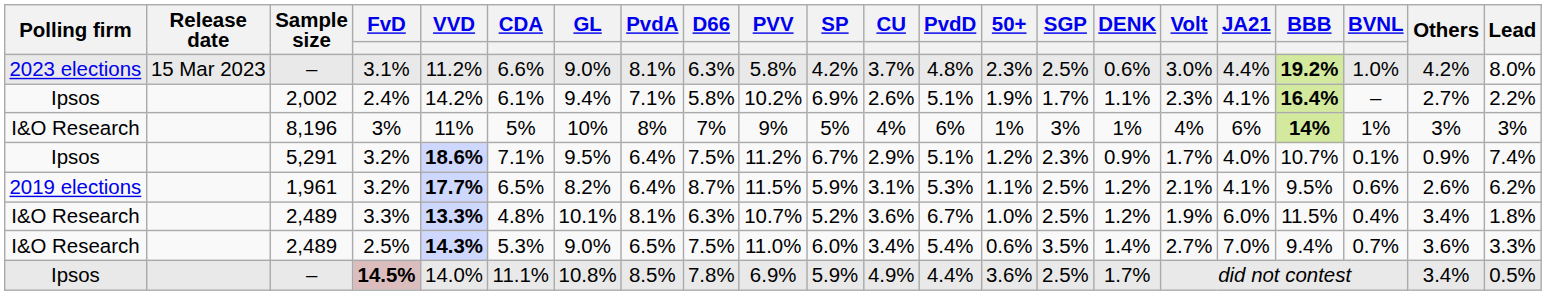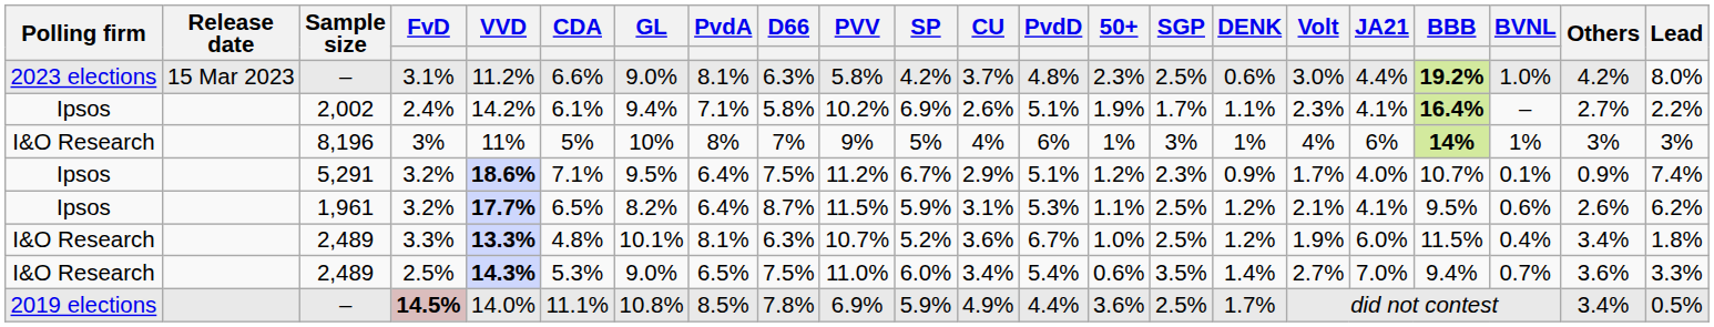1,961 / 3.2% | Polling firm: 2019 elections -> Ipsos
14.5% | Polling firm: Ipsos -> 2019 elections
